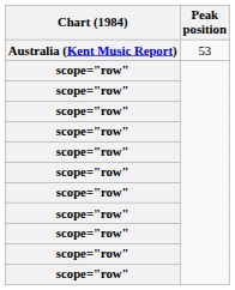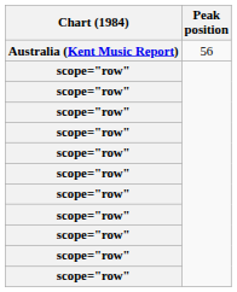Australia (Kent Music Report) | Peak position: 53 -> 56
